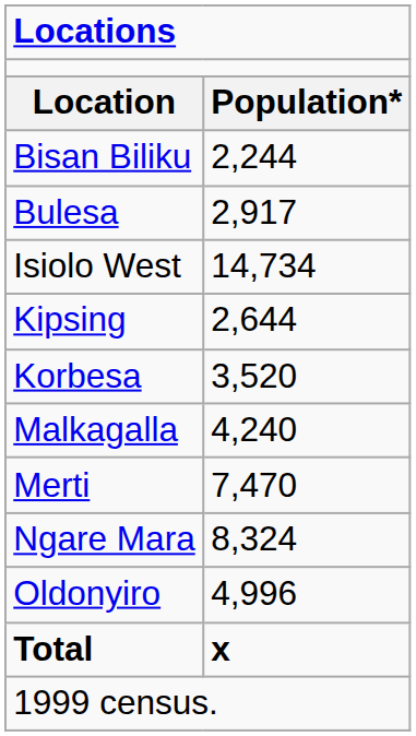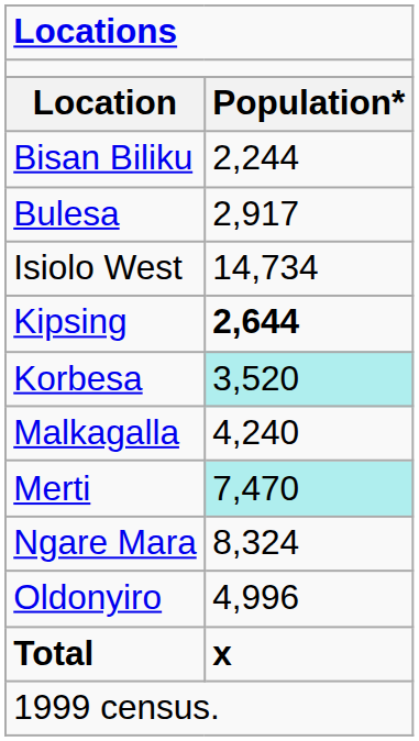Kipsing | column 2: normal -> bold
Korbesa | column 2: no background -> paleturquoise background
Merti | column 2: no background -> paleturquoise background
